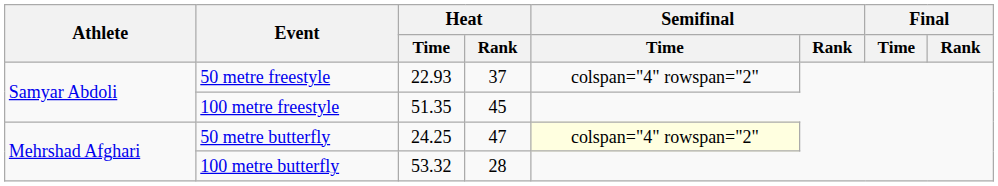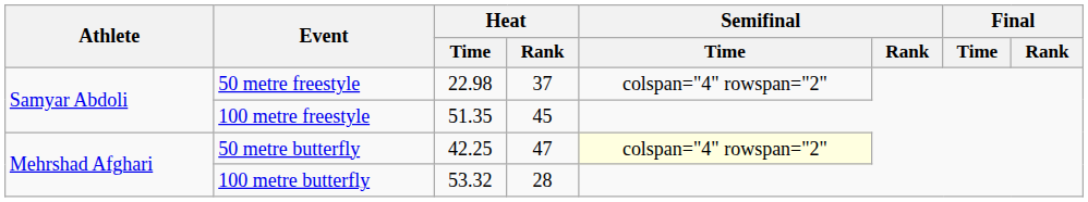50 metre freestyle | Heat / Time: 22.93 -> 22.98
50 metre butterfly | Heat / Time: 24.25 -> 42.25
